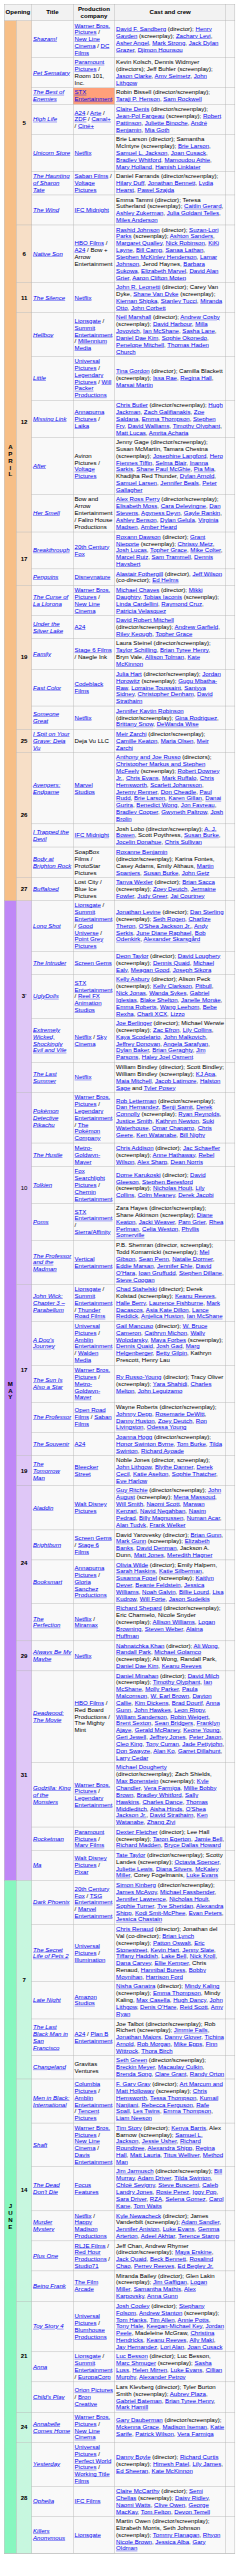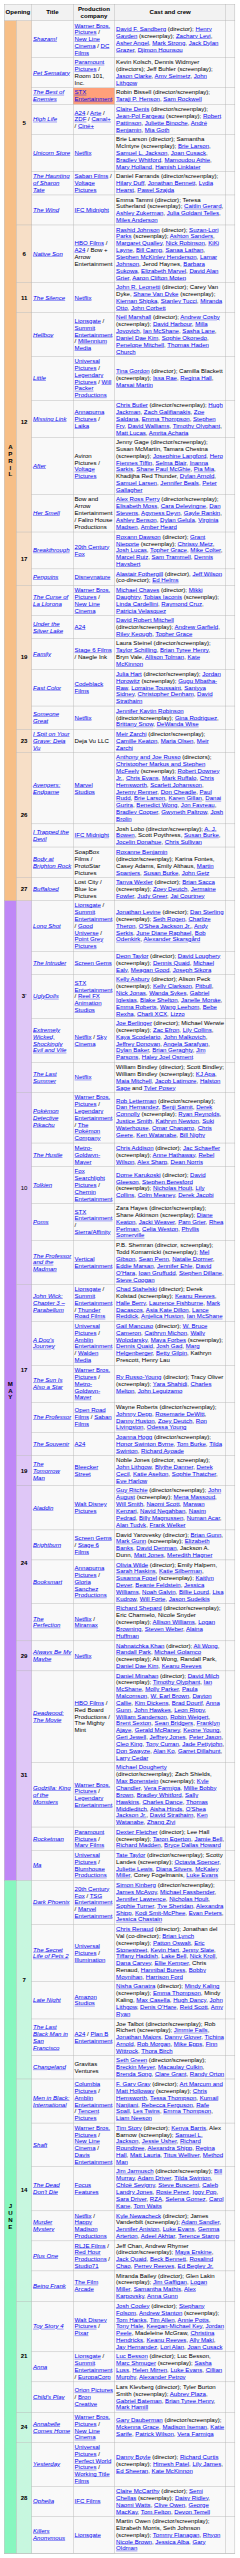I Spit on Your Grave: Deja Vu | column 2: 25 -> 23
Ma | Production company: Walt Disney Pictures / Pixar -> Universal Pictures / Blumhouse Productions
Toy Story 4 | Production company: Universal Pictures / Blumhouse Productions -> Walt Disney Pictures / Pixar
